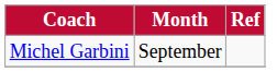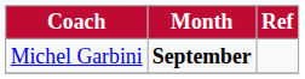Michel Garbini | Month: normal -> bold
